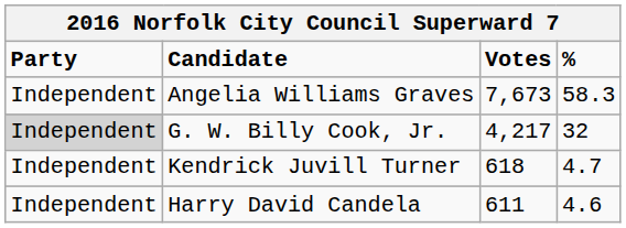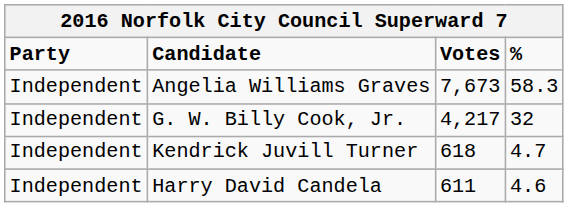G. W. Billy Cook, Jr. | Party: lightgrey background -> no background
